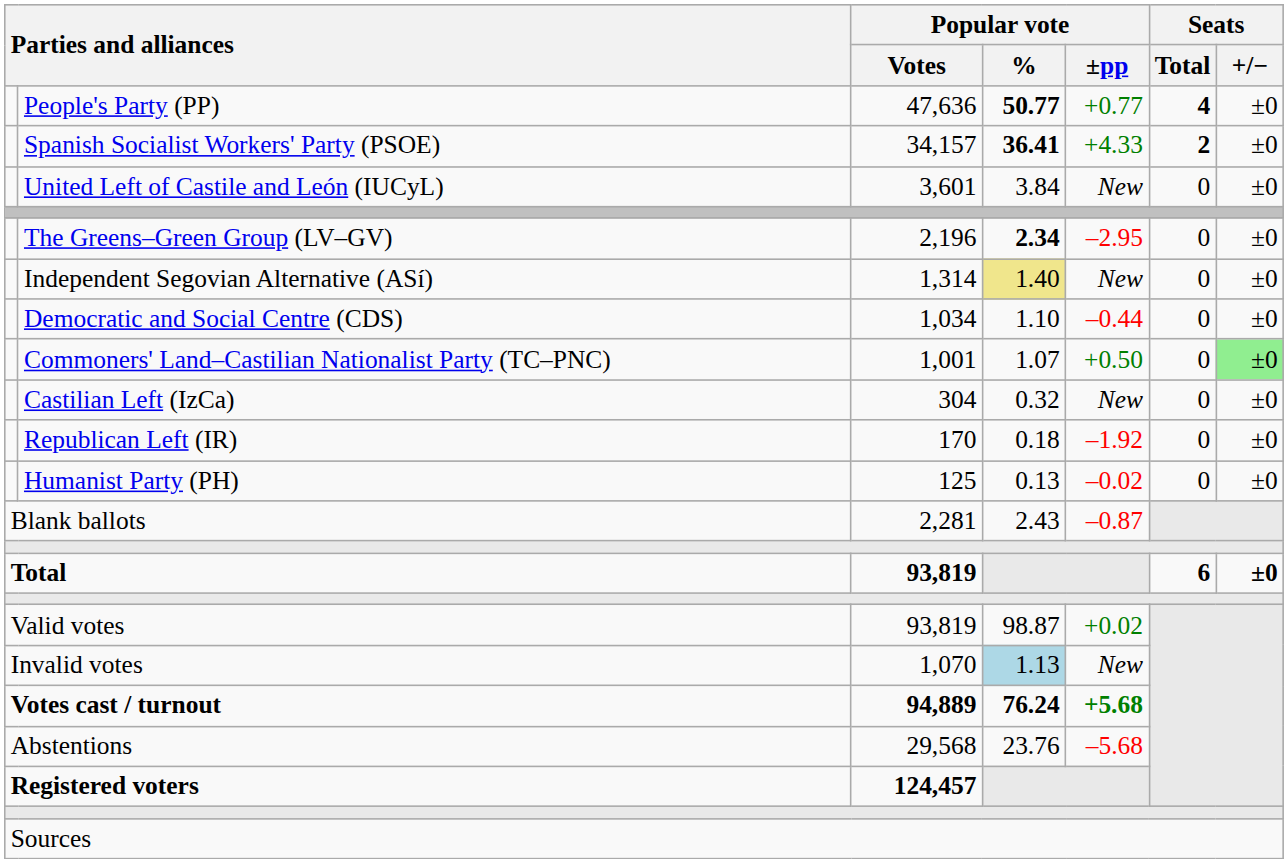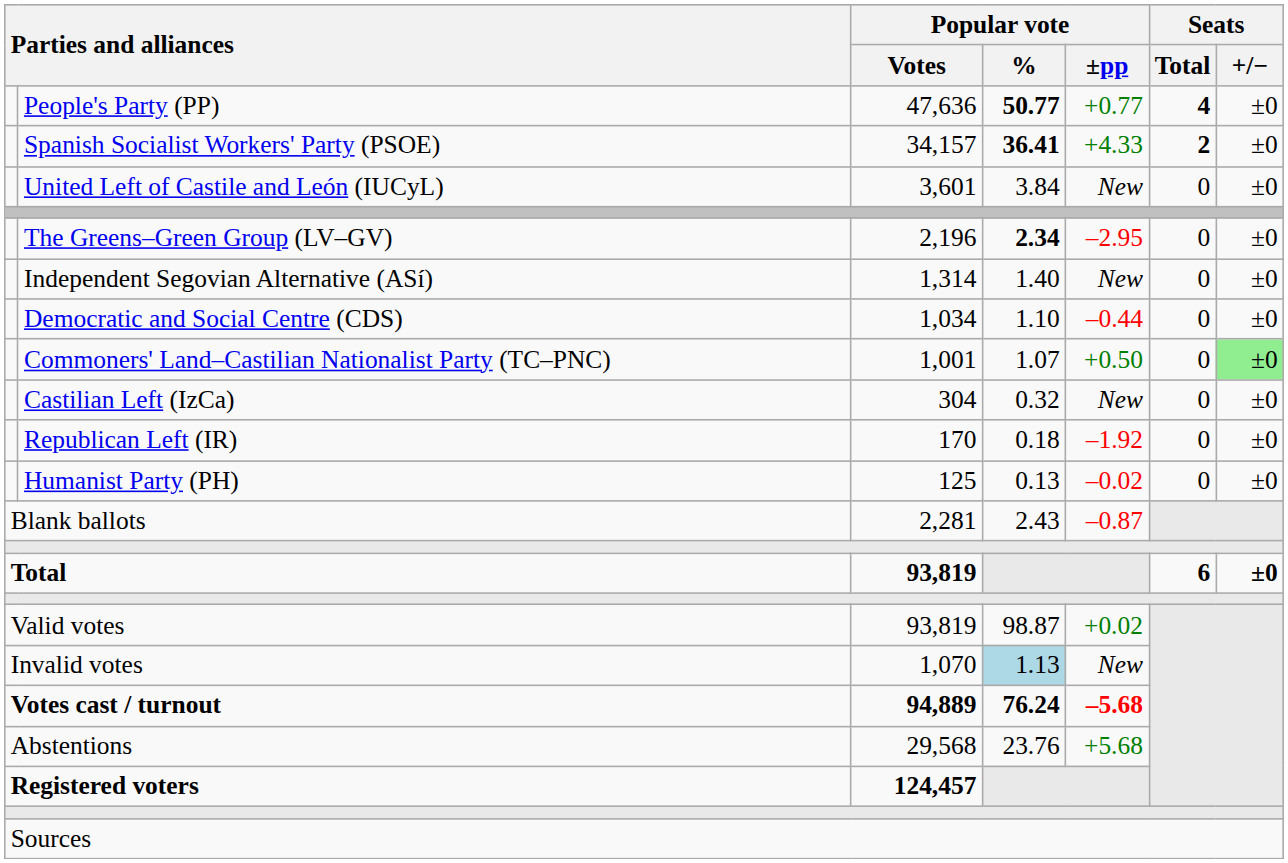Independent Segovian Alternative (ASí) | Popular vote / %: khaki background -> no background
Votes cast / turnout | Popular vote / ±pp: +5.68 -> –5.68
Abstentions | Popular vote / ±pp: –5.68 -> +5.68
